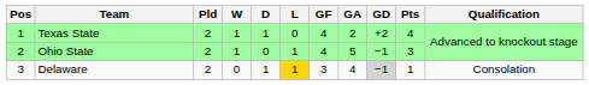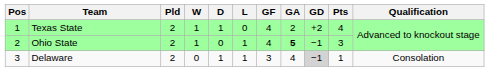Ohio State | GA: normal -> bold
Delaware | L: gold background -> no background
